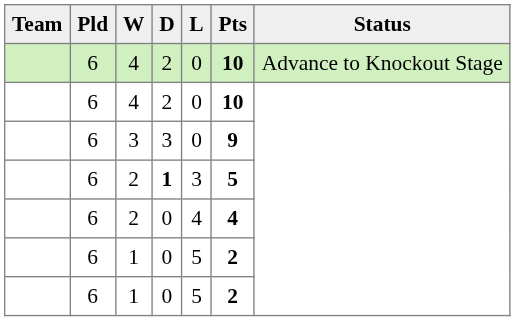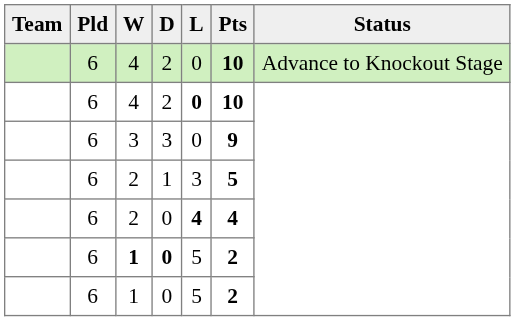row 3 | L: normal -> bold
row 5 | D: bold -> normal
row 6 | L: normal -> bold
row 7 | W: normal -> bold
row 7 | D: normal -> bold
